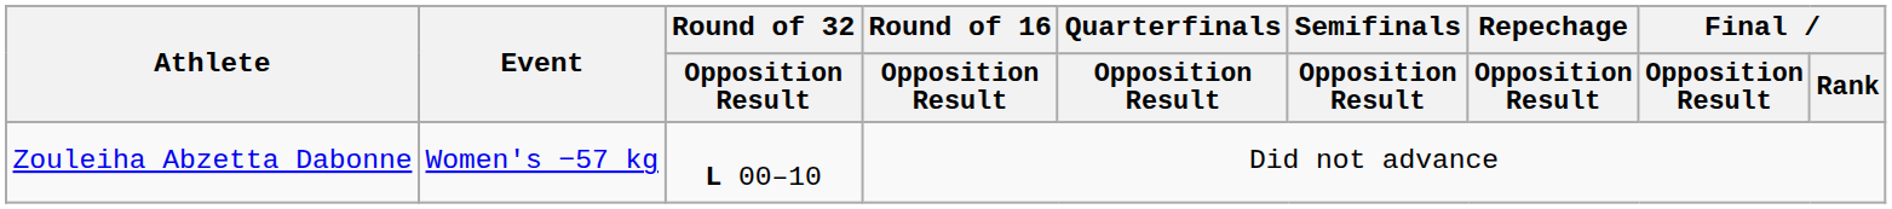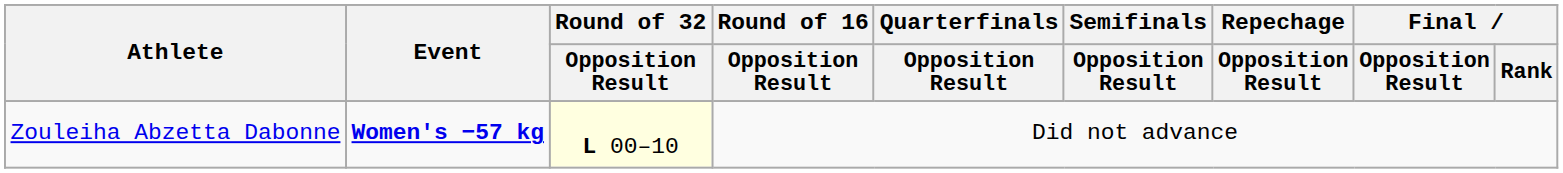Zouleiha Abzetta Dabonne | Event: normal -> bold
Zouleiha Abzetta Dabonne | Round of 32 / Opposition Result: no background -> lightyellow background
